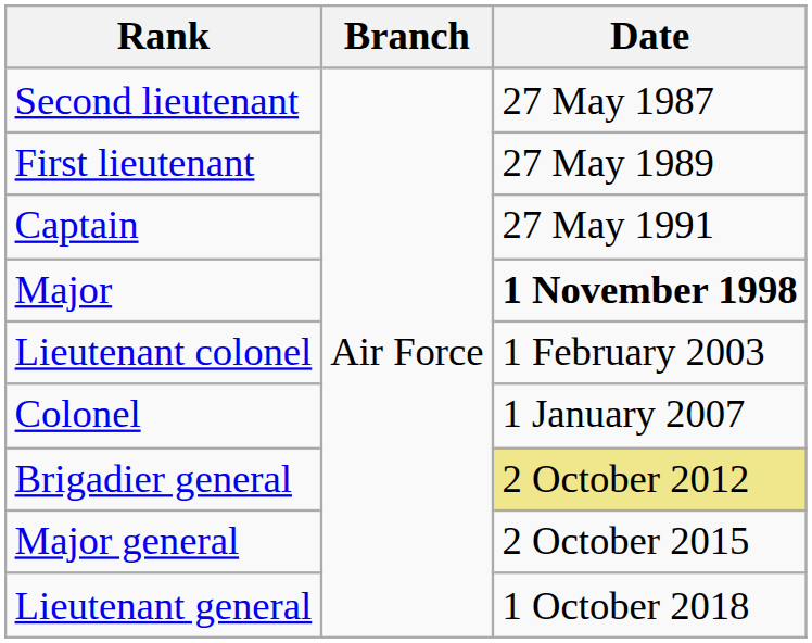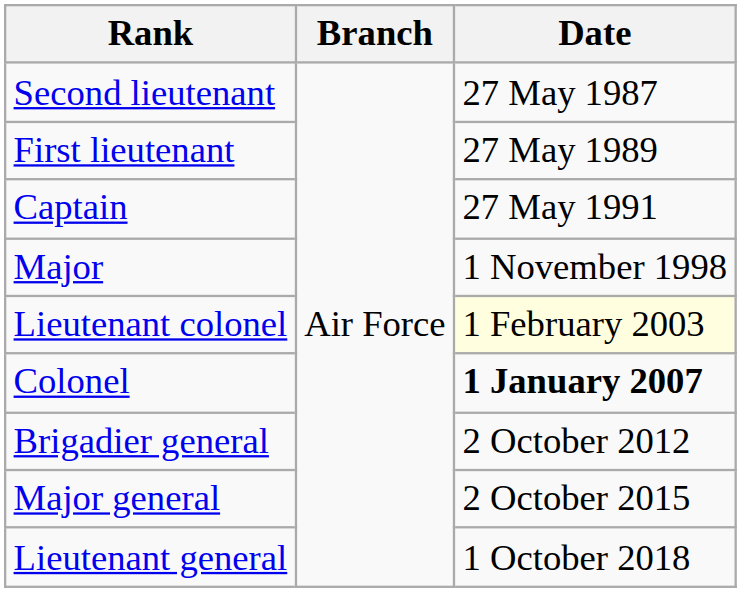Major | Date: bold -> normal
Lieutenant colonel | Date: no background -> lightyellow background
Colonel | Date: normal -> bold
Brigadier general | Date: khaki background -> no background
